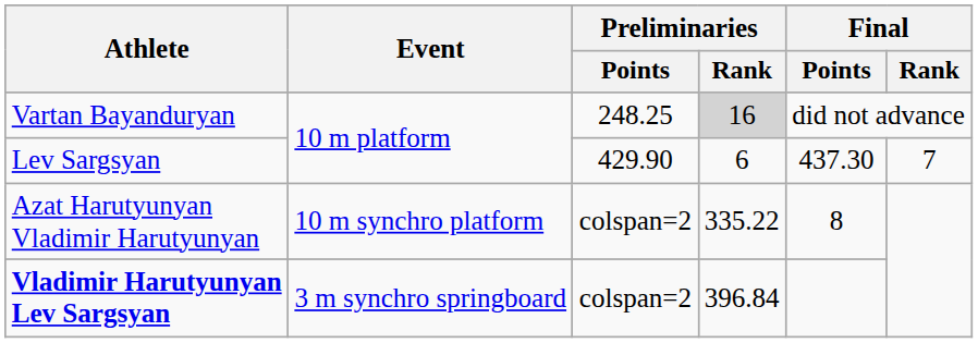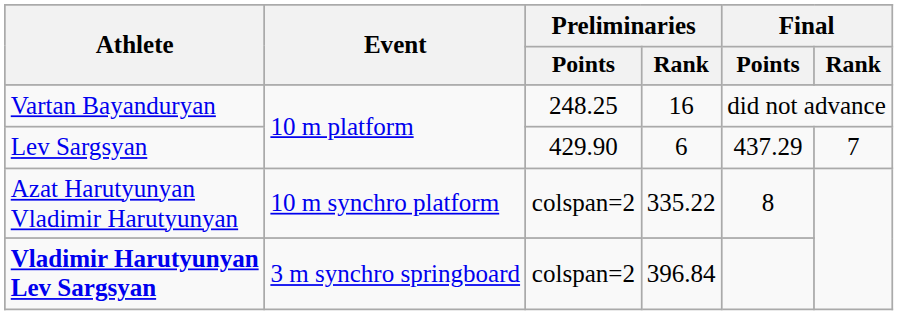Vartan Bayanduryan | Preliminaries / Rank: lightgrey background -> no background
Lev Sargsyan | Final / Points: 437.30 -> 437.29
